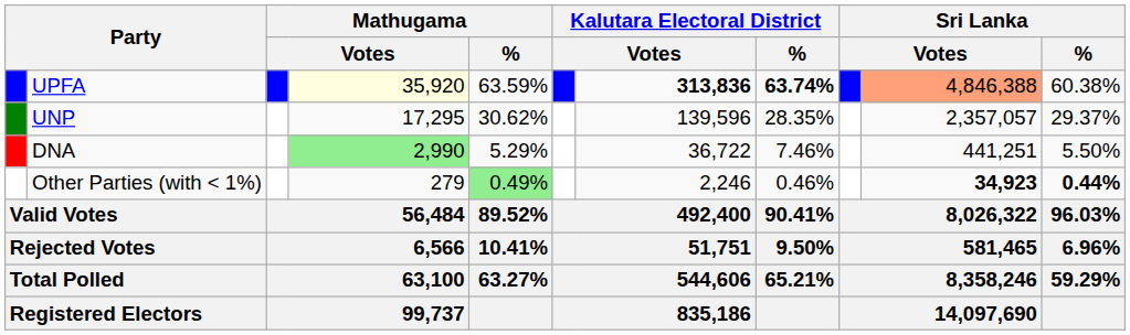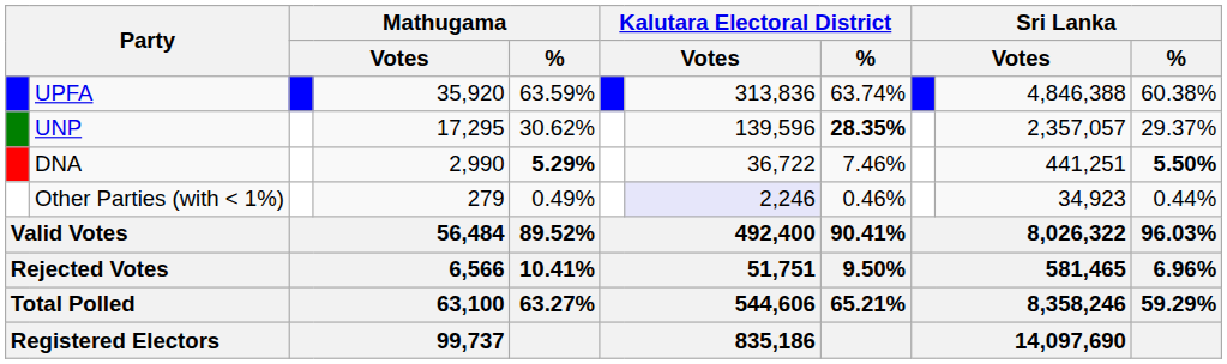UPFA | column 4: lightyellow background -> no background
UPFA | column 7: bold -> normal
UPFA | Kalutara Electoral District / %: bold -> normal
UPFA | column 10: lightsalmon background -> no background
UNP | Kalutara Electoral District / %: normal -> bold
DNA | column 4: lightgreen background -> no background
DNA | Mathugama / %: normal -> bold
DNA | Sri Lanka / %: normal -> bold
Other Parties (with < 1%) | Mathugama / %: lightgreen background -> no background
Other Parties (with < 1%) | column 7: no background -> lavender background
Other Parties (with < 1%) | column 10: bold -> normal
Other Parties (with < 1%) | Sri Lanka / %: bold -> normal
